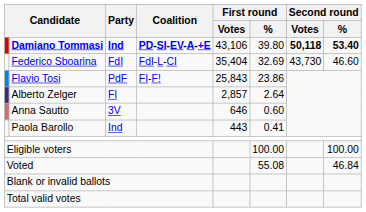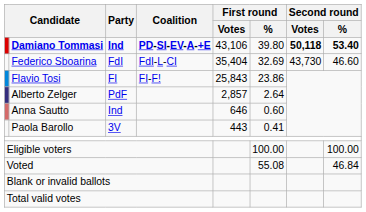Flavio Tosi | Party: PdF -> FI
Alberto Zelger | Party: FI -> PdF
Anna Sautto | Party: 3V -> Ind
Paola Barollo | Party: Ind -> 3V
